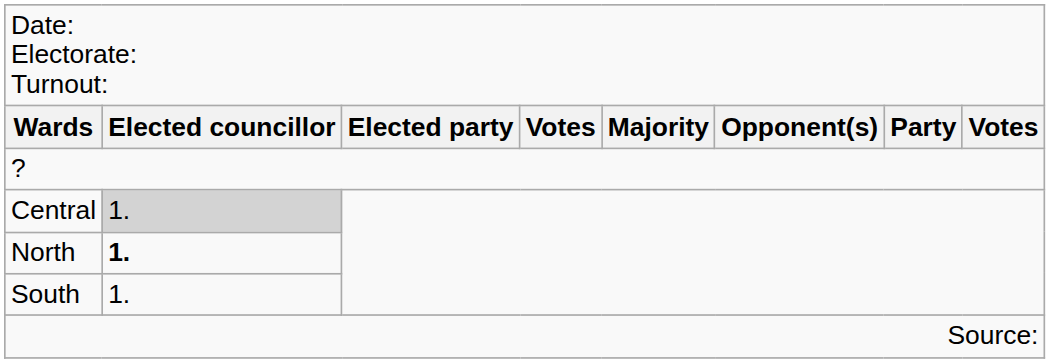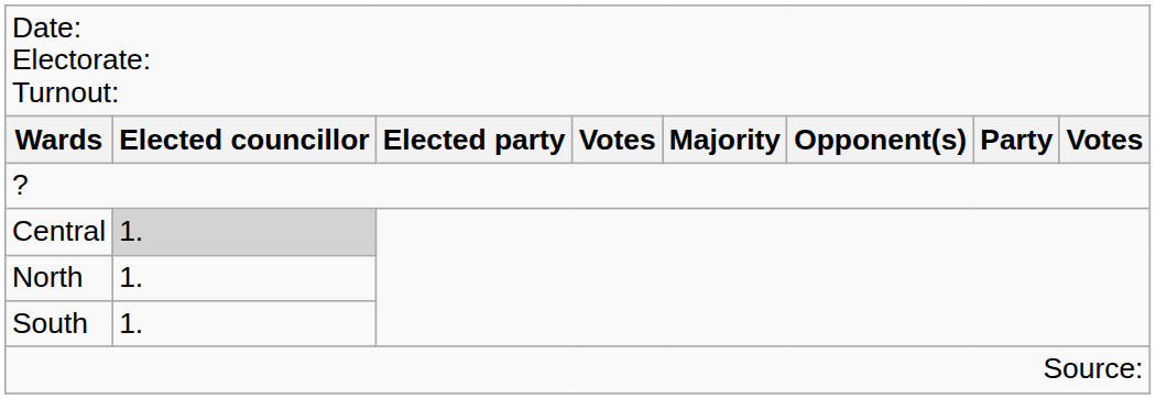North | column 2: bold -> normal
